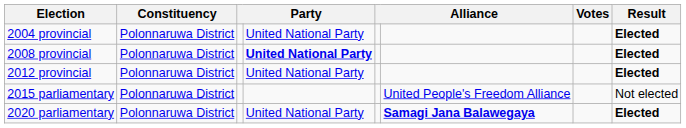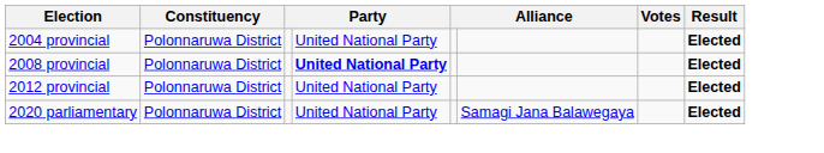- row: 2015 parliamentary | Polonnaruwa District | United People's Freedom Alliance | Not elected
2020 parliamentary | column 6: bold -> normal
